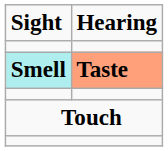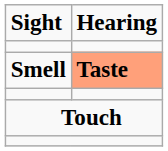row 3 | Sight: paleturquoise background -> no background
